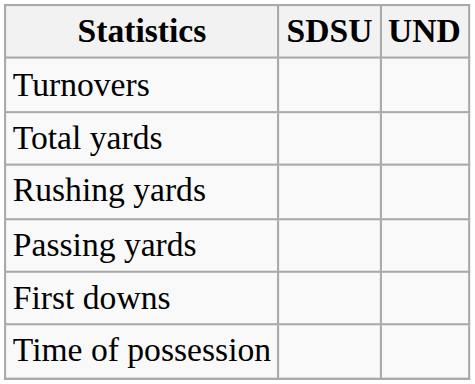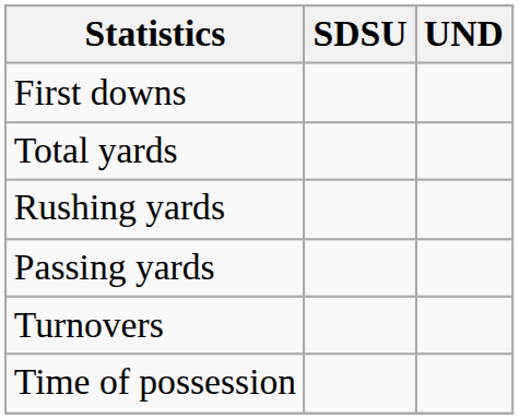rows swapped: First downs <-> Turnovers
